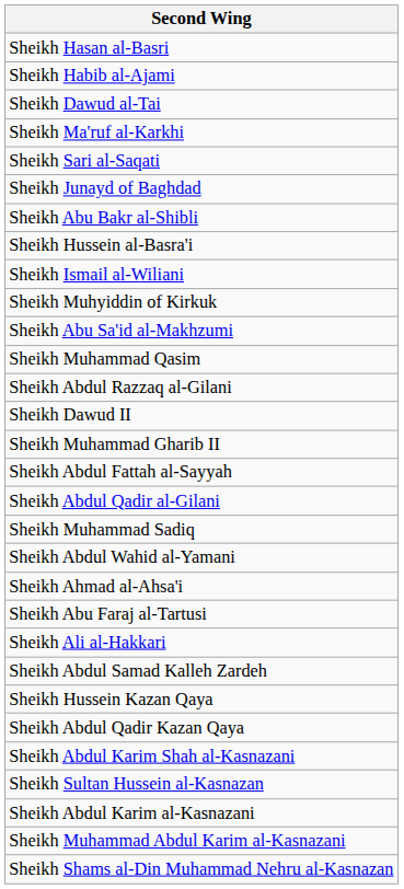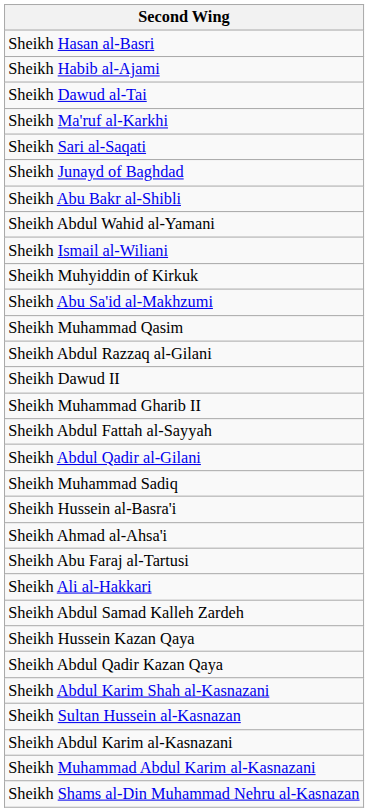row 9 | column 1: Sheikh Hussein al-Basra'i -> Sheikh Abdul Wahid al-Yamani
row 20 | column 1: Sheikh Abdul Wahid al-Yamani -> Sheikh Hussein al-Basra'i
